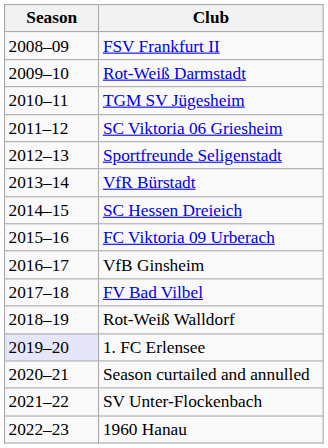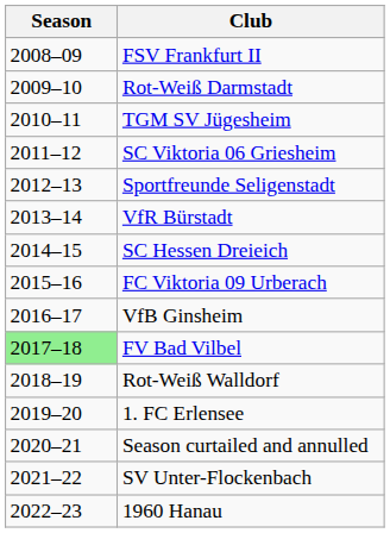FV Bad Vilbel | Season: no background -> lightgreen background
1. FC Erlensee | Season: lavender background -> no background
